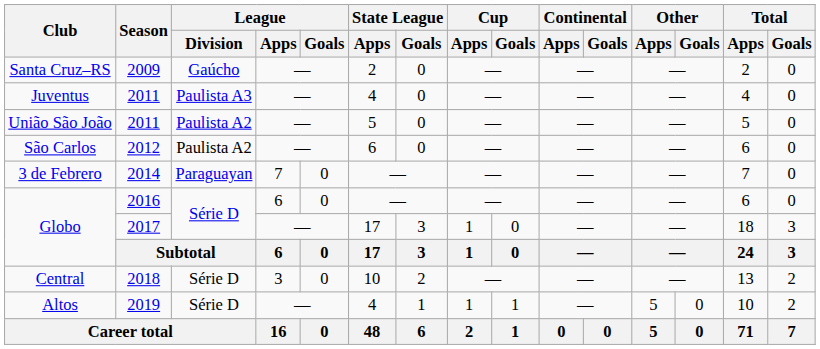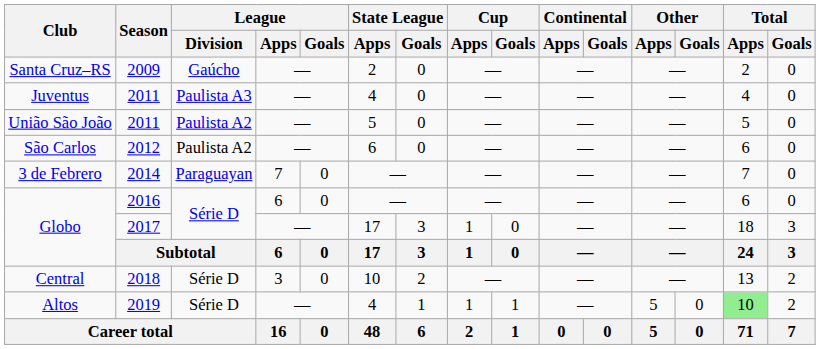Altos | Total / Apps: no background -> lightgreen background
